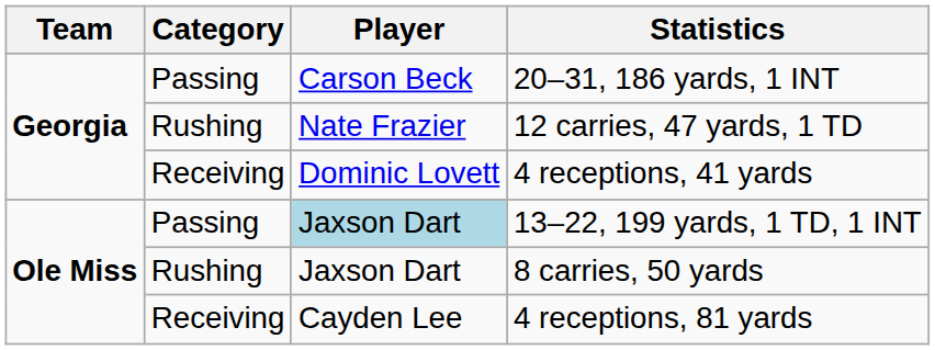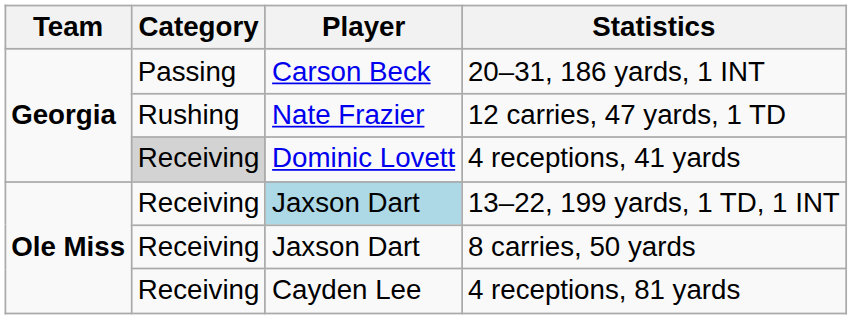4 receptions, 41 yards | Category: no background -> lightgrey background
13–22, 199 yards, 1 TD, 1 INT | Category: Passing -> Receiving
8 carries, 50 yards | Category: Rushing -> Receiving
